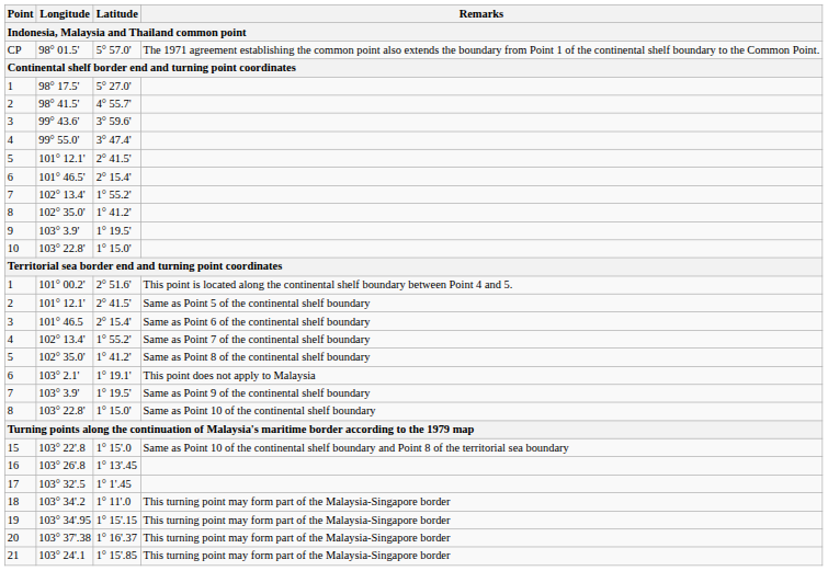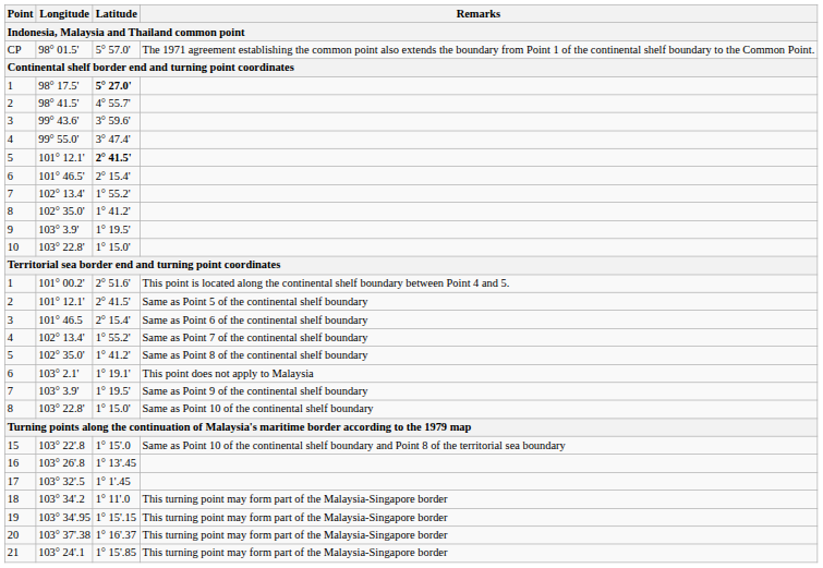98° 17.5' | Latitude: normal -> bold
5 / 101° 12.1' | Latitude: normal -> bold
